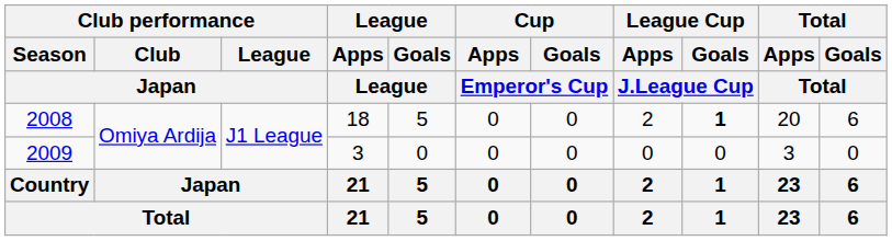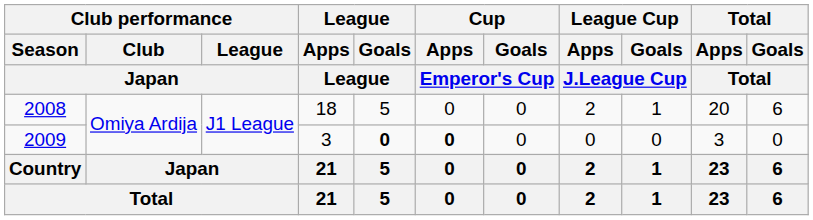2008 | League Cup / Goals / J.League Cup: bold -> normal
2009 | League / Goals / League: normal -> bold
2009 | Cup / Apps / Emperor's Cup: normal -> bold
